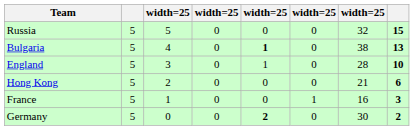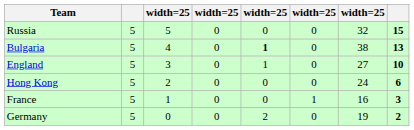England | column 7: 28 -> 27
Hong Kong | column 7: 21 -> 24
Germany | column 5: bold -> normal
Germany | column 7: 30 -> 19
